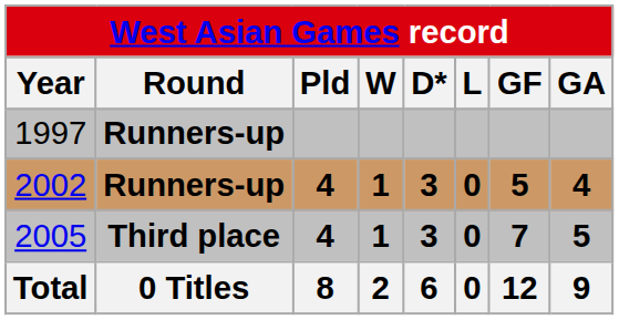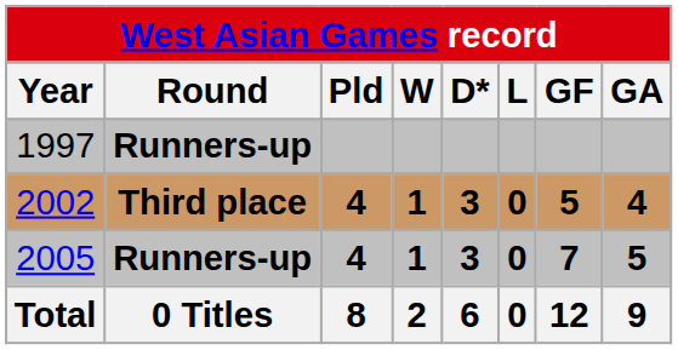2002 | Round: Runners-up -> Third place
2005 | Round: Third place -> Runners-up
